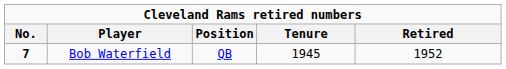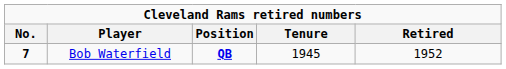Bob Waterfield | Position: normal -> bold
